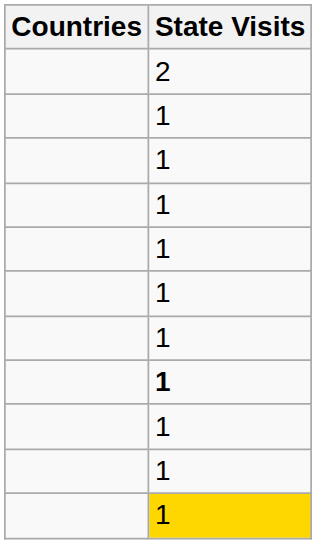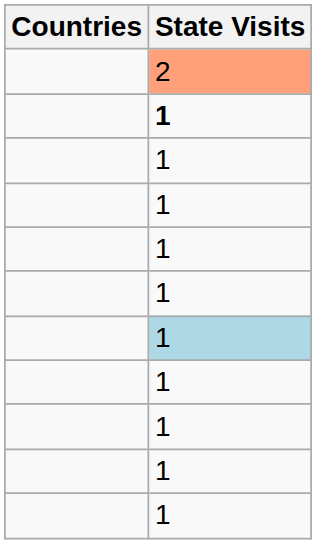row 2 | State Visits: no background -> lightsalmon background
row 3 | State Visits: normal -> bold
row 8 | State Visits: no background -> lightblue background
row 9 | State Visits: bold -> normal
row 12 | State Visits: gold background -> no background
